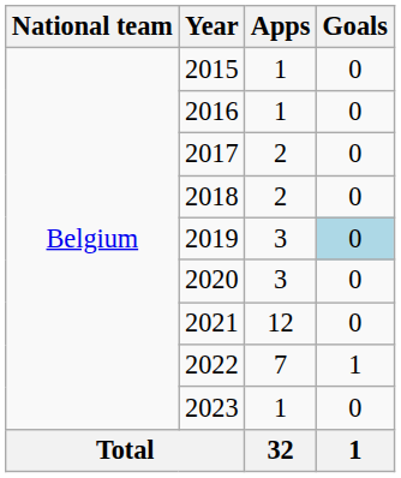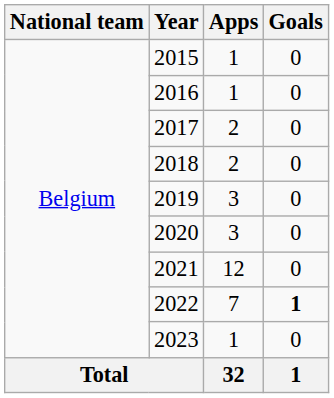2019 | Goals: lightblue background -> no background
2022 | Goals: normal -> bold
